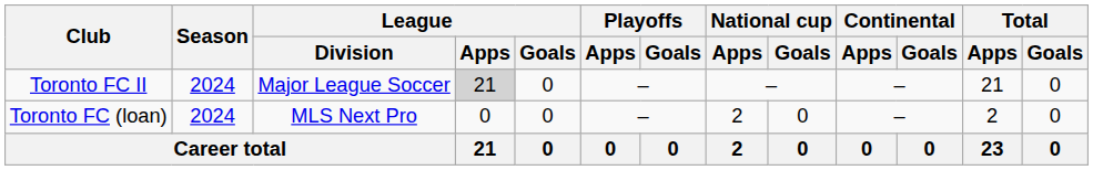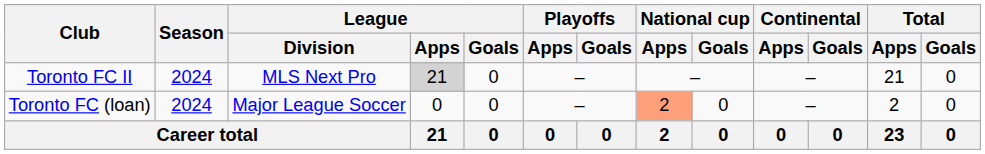Toronto FC II | League / Division: Major League Soccer -> MLS Next Pro
Toronto FC (loan) | League / Division: MLS Next Pro -> Major League Soccer
Toronto FC (loan) | National cup / Apps: no background -> lightsalmon background
